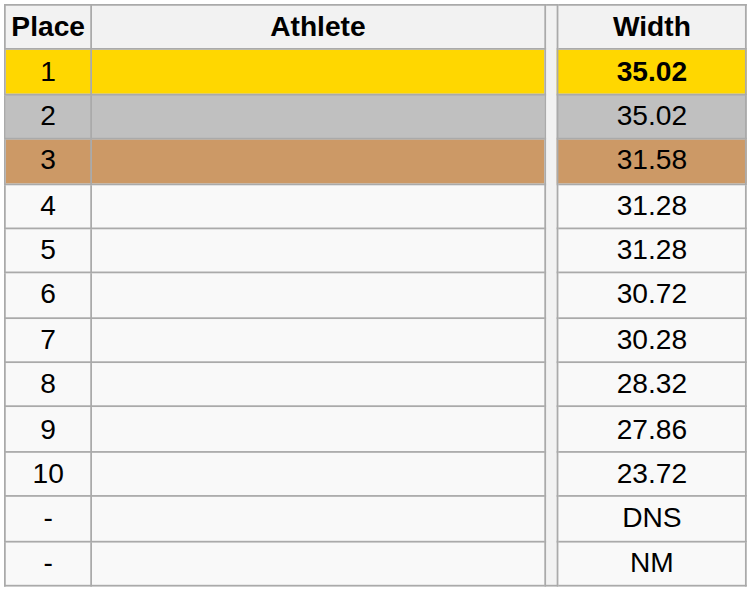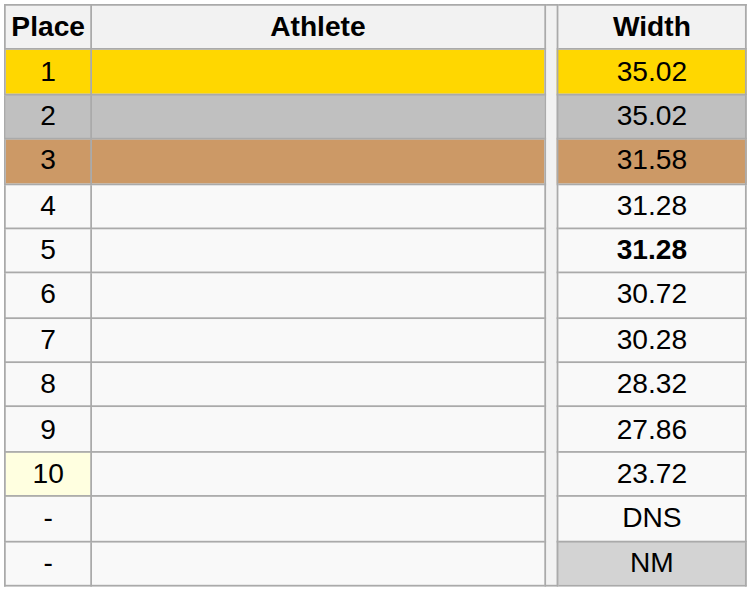1 | Width: bold -> normal
5 | Width: normal -> bold
10 | Place: no background -> lightyellow background
- / NM | Width: no background -> lightgrey background
